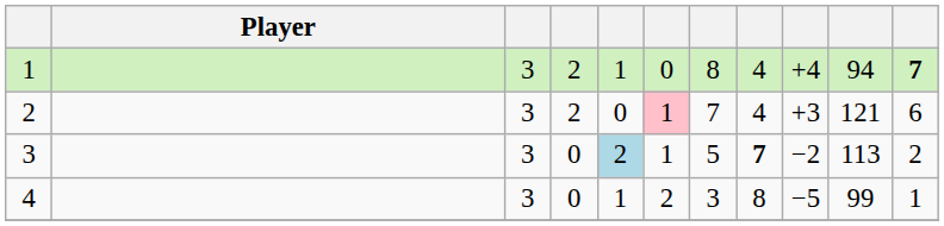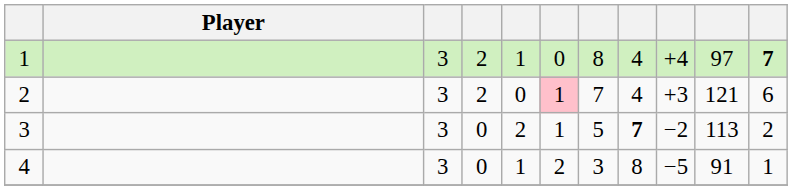row 2 | column 10: 94 -> 97
row 4 | column 5: lightblue background -> no background
row 5 | column 10: 99 -> 91
